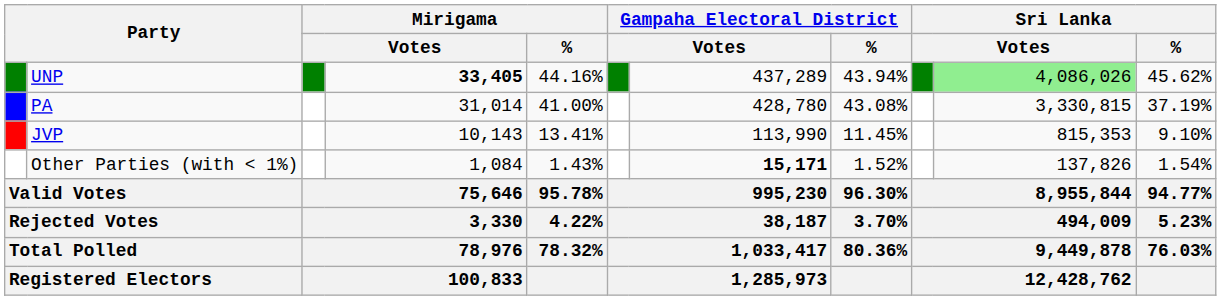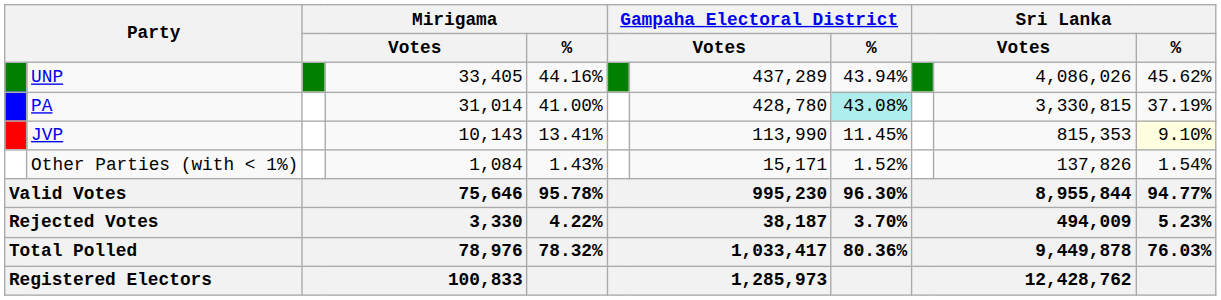UNP | column 4: bold -> normal
UNP | column 10: lightgreen background -> no background
PA | Gampaha Electoral District / %: no background -> paleturquoise background
JVP | Sri Lanka / %: no background -> lightyellow background
Other Parties (with < 1%) | column 7: bold -> normal
